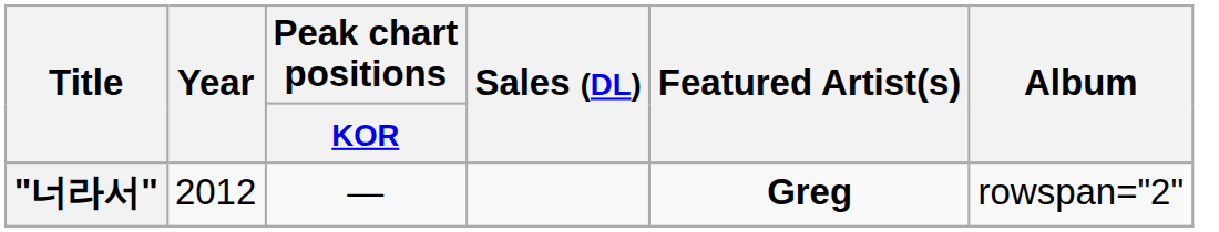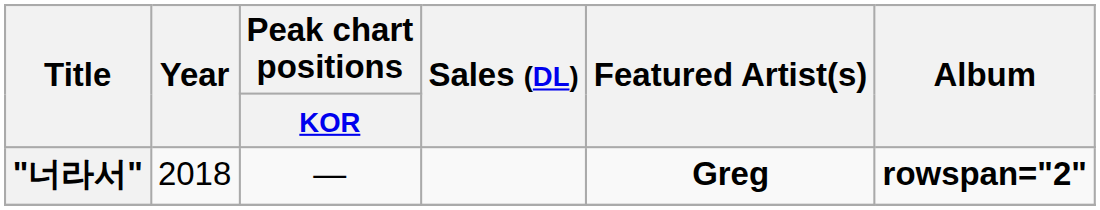"너라서" | Year: 2012 -> 2018
"너라서" | Album: normal -> bold
